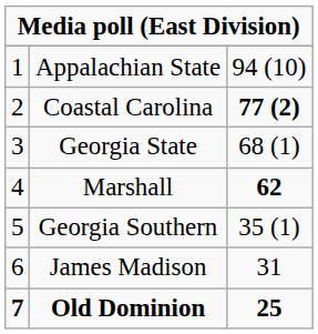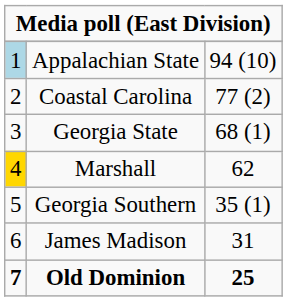Appalachian State | column 1: no background -> lightblue background
Coastal Carolina | column 3: bold -> normal
Marshall | column 1: no background -> gold background
Marshall | column 3: bold -> normal
